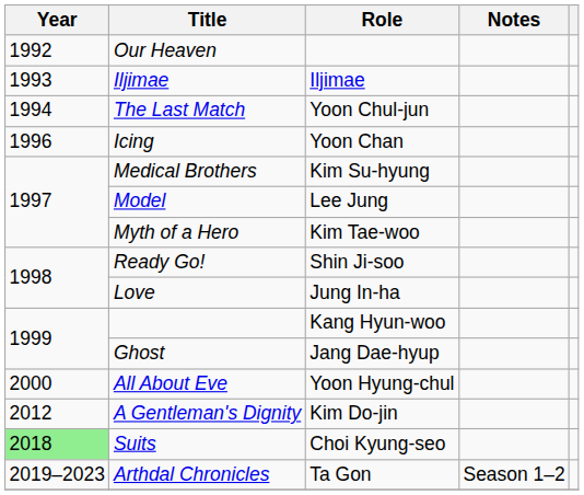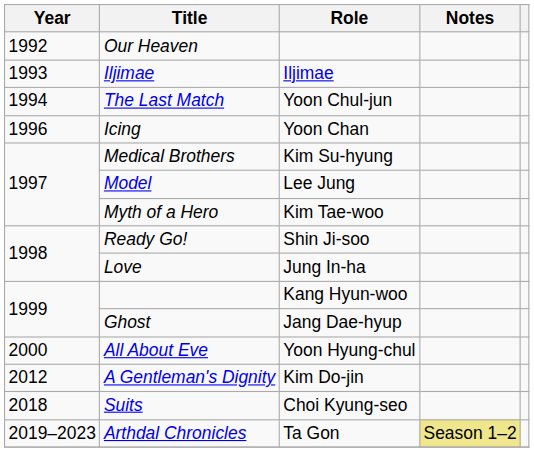Suits | Year: lightgreen background -> no background
Arthdal Chronicles | Notes: no background -> khaki background
